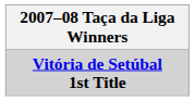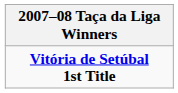row 2 | column 1: lightgrey background -> no background
